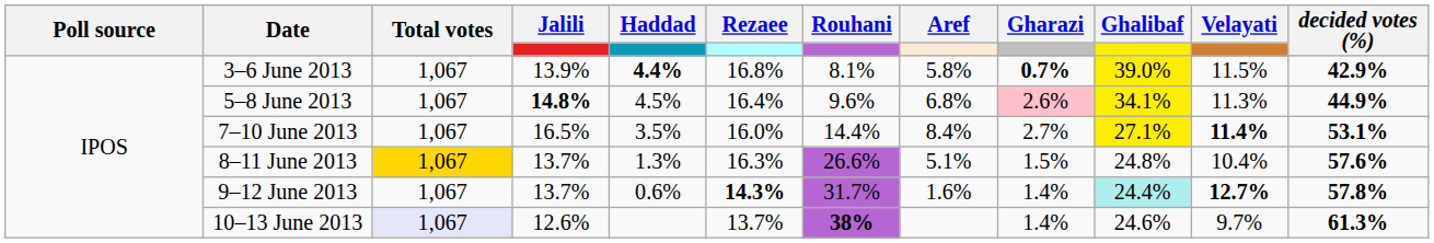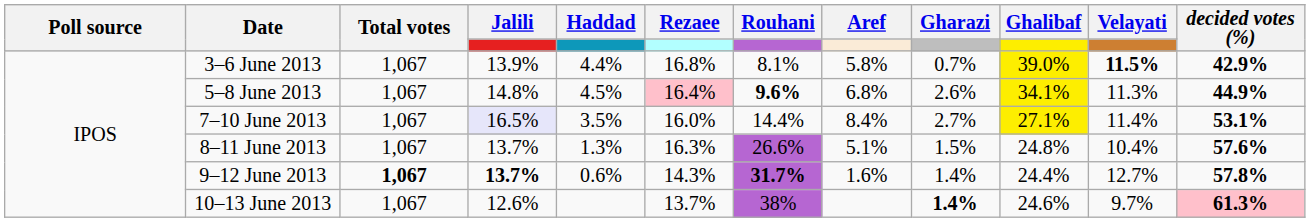3–6 June 2013 | Haddad: bold -> normal
3–6 June 2013 | Gharazi: bold -> normal
3–6 June 2013 | Velayati: normal -> bold
5–8 June 2013 | Jalili: bold -> normal
5–8 June 2013 | Rezaee: no background -> pink background
5–8 June 2013 | Rouhani: normal -> bold
5–8 June 2013 | Gharazi: pink background -> no background
7–10 June 2013 | Jalili: no background -> lavender background
7–10 June 2013 | Velayati: bold -> normal
8–11 June 2013 | Total votes: gold background -> no background
9–12 June 2013 | Total votes: normal -> bold
9–12 June 2013 | Jalili: normal -> bold
9–12 June 2013 | Rezaee: bold -> normal
9–12 June 2013 | Rouhani: normal -> bold
9–12 June 2013 | Ghalibaf: paleturquoise background -> no background
9–12 June 2013 | Velayati: bold -> normal
10–13 June 2013 | Total votes: lavender background -> no background
10–13 June 2013 | Rouhani: bold -> normal
10–13 June 2013 | Gharazi: normal -> bold
10–13 June 2013 | decided votes (%): no background -> pink background
